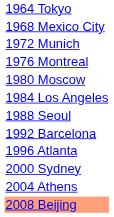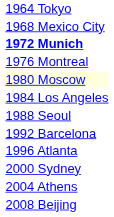1972 Munich | column 1: normal -> bold
1980 Moscow | column 1: no background -> lightyellow background
2008 Beijing | column 1: lightsalmon background -> no background
